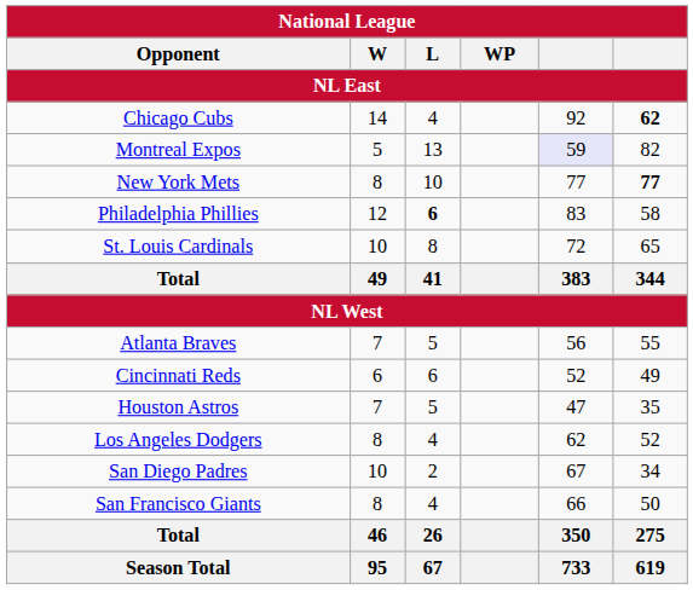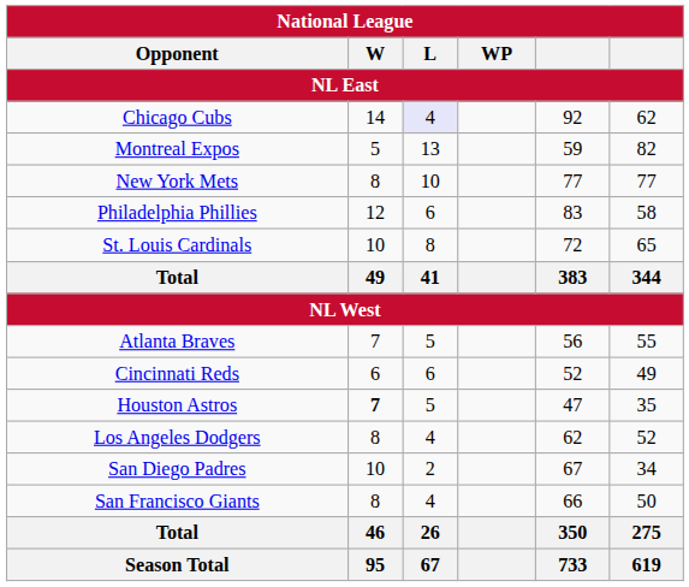Chicago Cubs | L: no background -> lavender background
Chicago Cubs | column 6: bold -> normal
Montreal Expos | column 5: lavender background -> no background
New York Mets | column 6: bold -> normal
Philadelphia Phillies | L: bold -> normal
Houston Astros | W: normal -> bold
